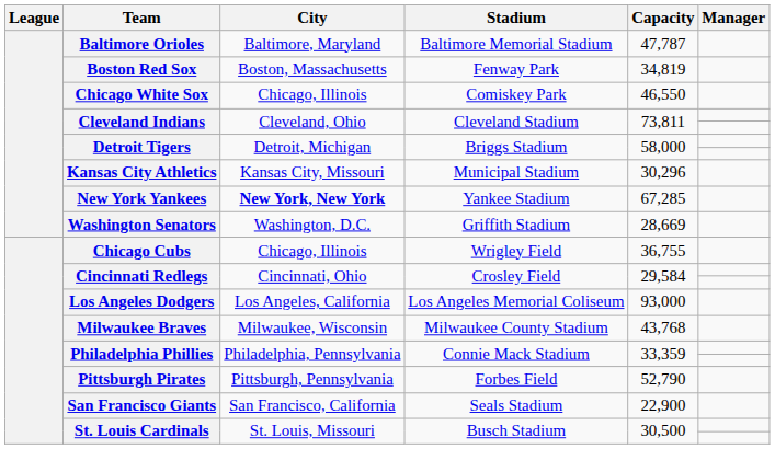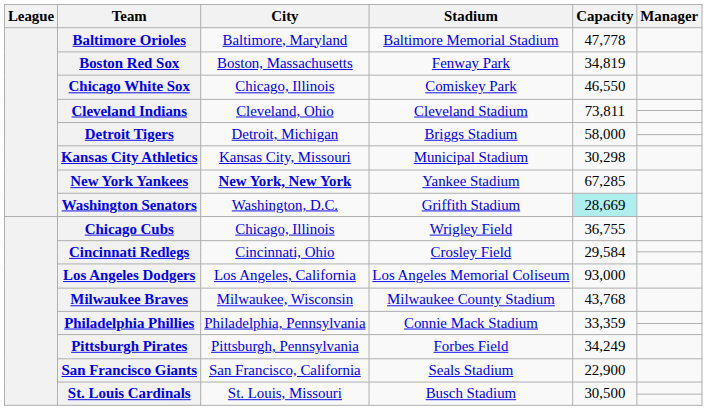Baltimore Orioles | Capacity: 47,787 -> 47,778
Kansas City Athletics | Capacity: 30,296 -> 30,298
Washington Senators | Capacity: no background -> paleturquoise background
Pittsburgh Pirates | Capacity: 52,790 -> 34,249
